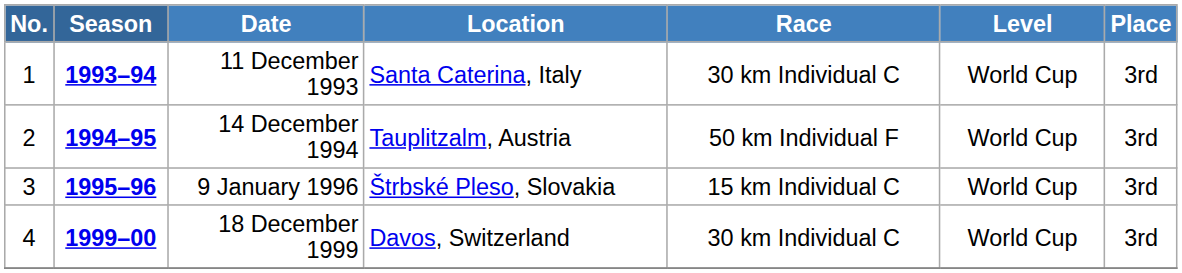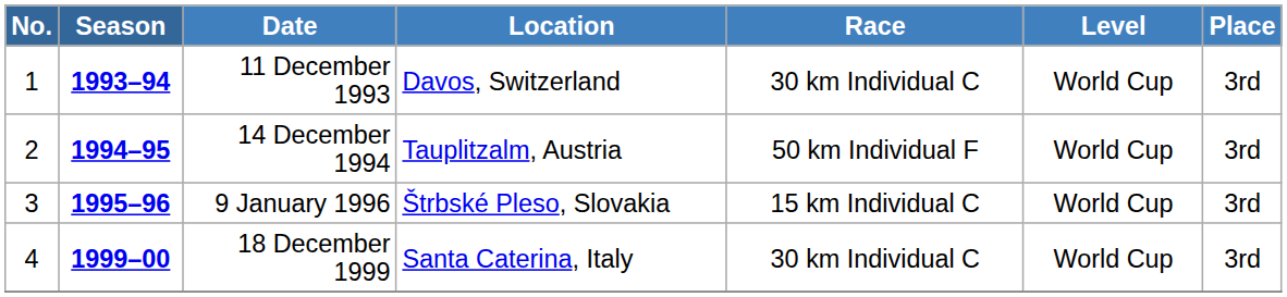11 December 1993 | Location: Santa Caterina, Italy -> Davos, Switzerland
18 December 1999 | Location: Davos, Switzerland -> Santa Caterina, Italy
